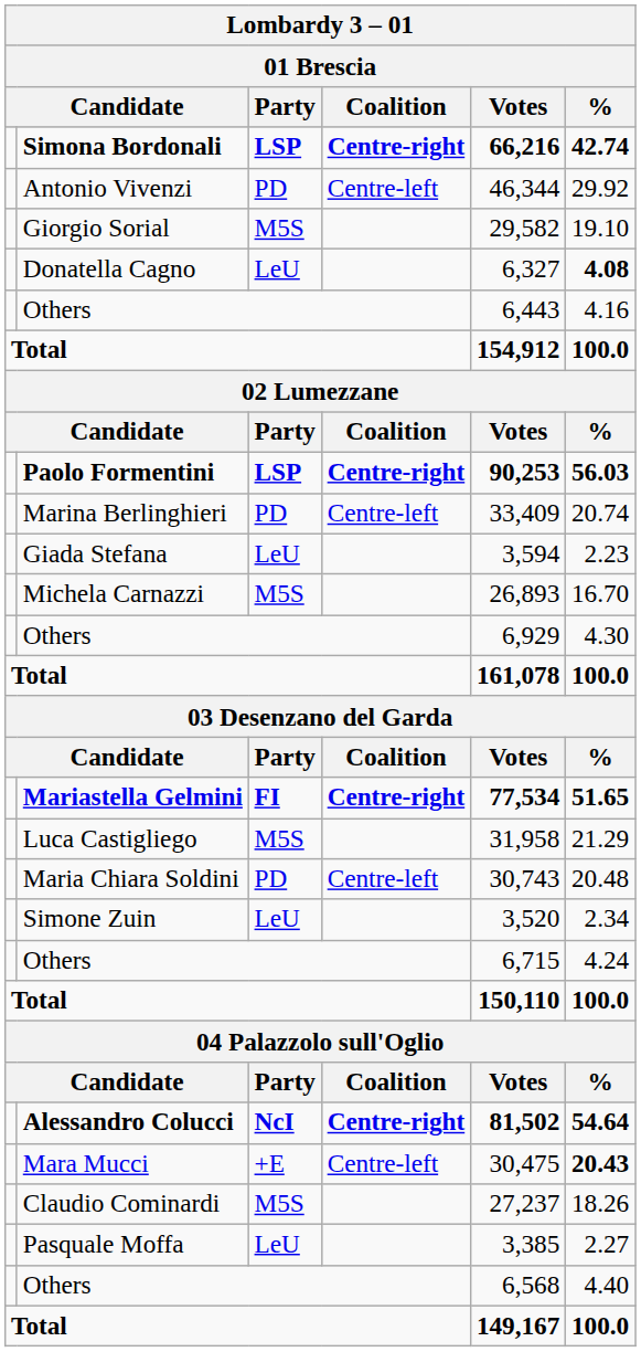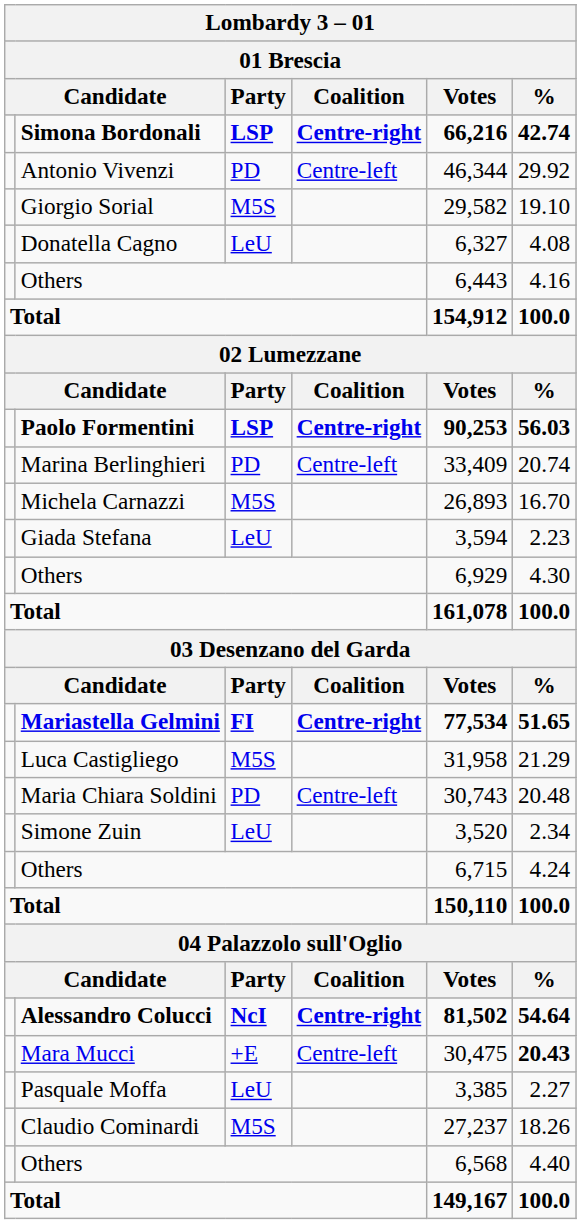Donatella Cagno | %: bold -> normal
rows swapped: Michela Carnazzi <-> Giada Stefana
rows swapped: Claudio Cominardi <-> Pasquale Moffa
